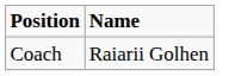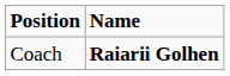Coach | Name: normal -> bold
